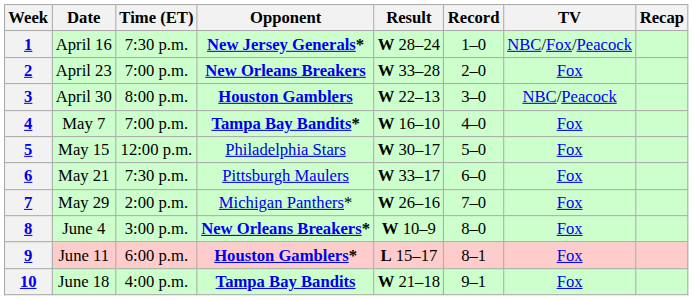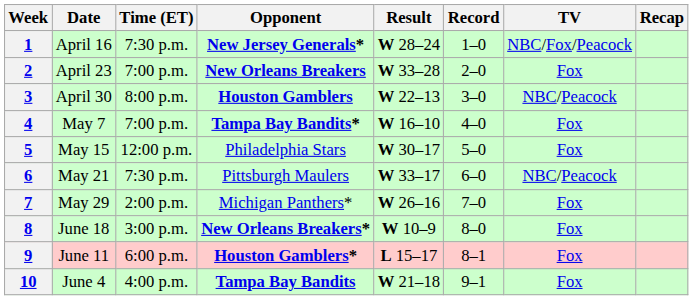6 | TV: Fox -> NBC/Peacock
8 | Date: June 4 -> June 18
10 | Date: June 18 -> June 4
